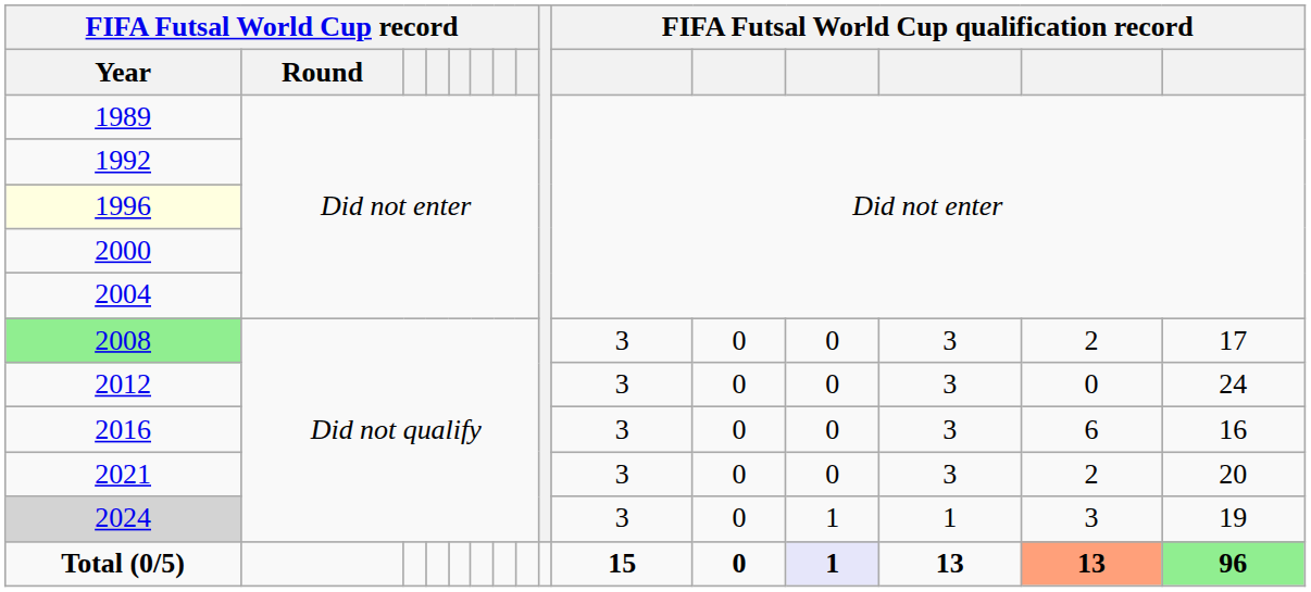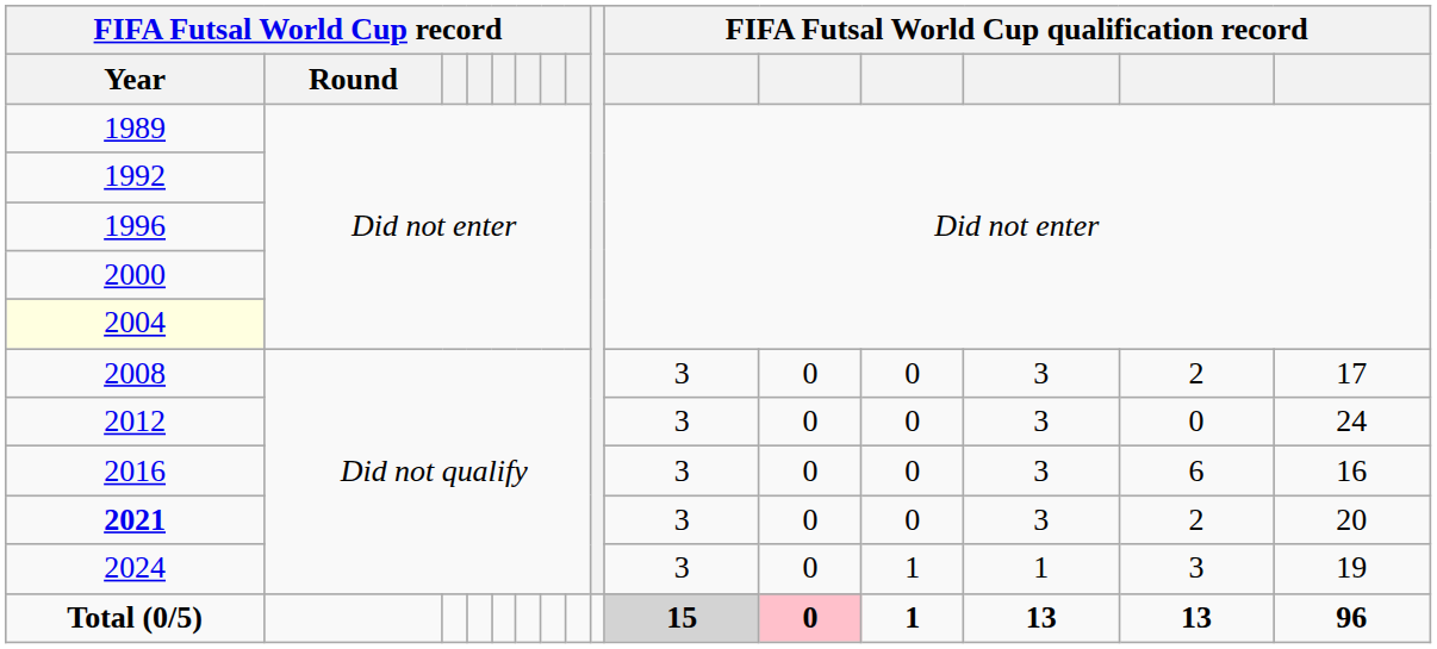1996 | FIFA Futsal World Cup record / Year: lightyellow background -> no background
2004 | FIFA Futsal World Cup record / Year: no background -> lightyellow background
2008 | FIFA Futsal World Cup record / Year: lightgreen background -> no background
2021 | FIFA Futsal World Cup record / Year: normal -> bold
2024 | FIFA Futsal World Cup record / Year: lightgrey background -> no background
Total (0/5) | column 10: no background -> lightgrey background
Total (0/5) | column 11: no background -> pink background
Total (0/5) | column 12: lavender background -> no background
Total (0/5) | column 14: lightsalmon background -> no background
Total (0/5) | column 15: lightgreen background -> no background
